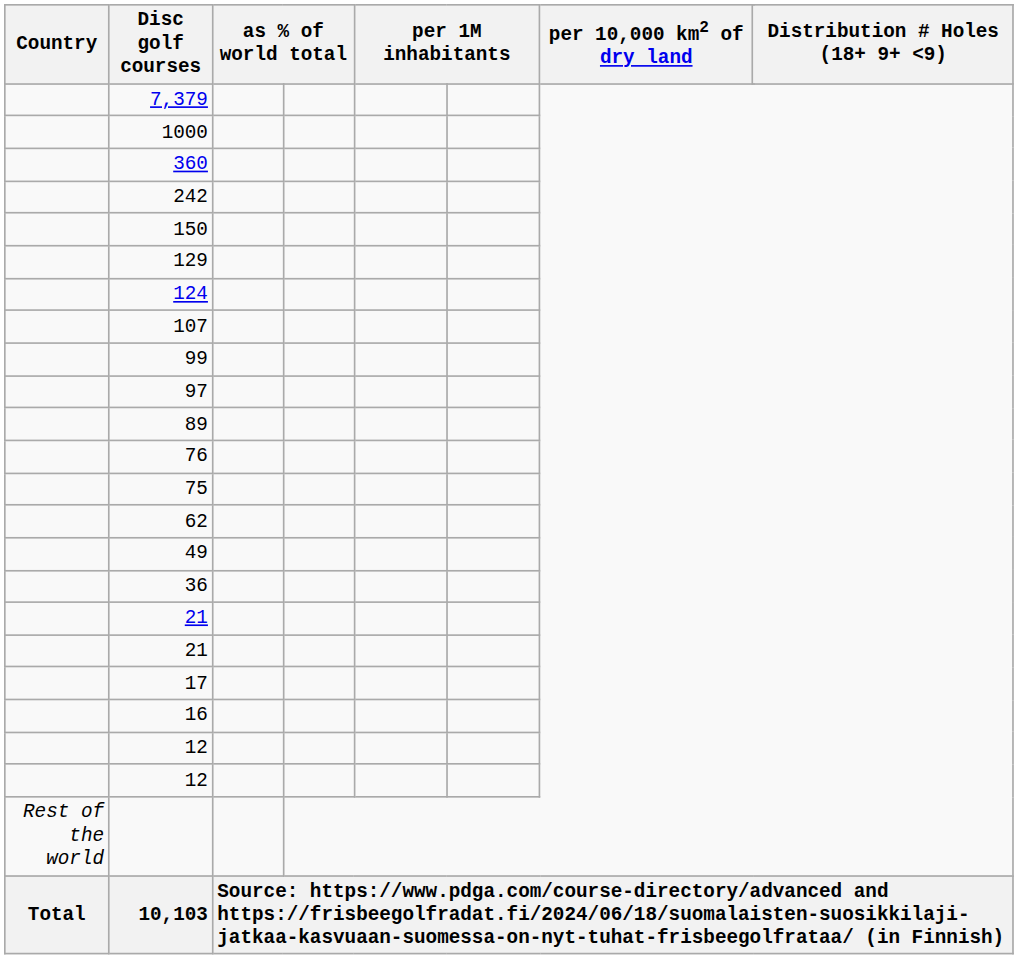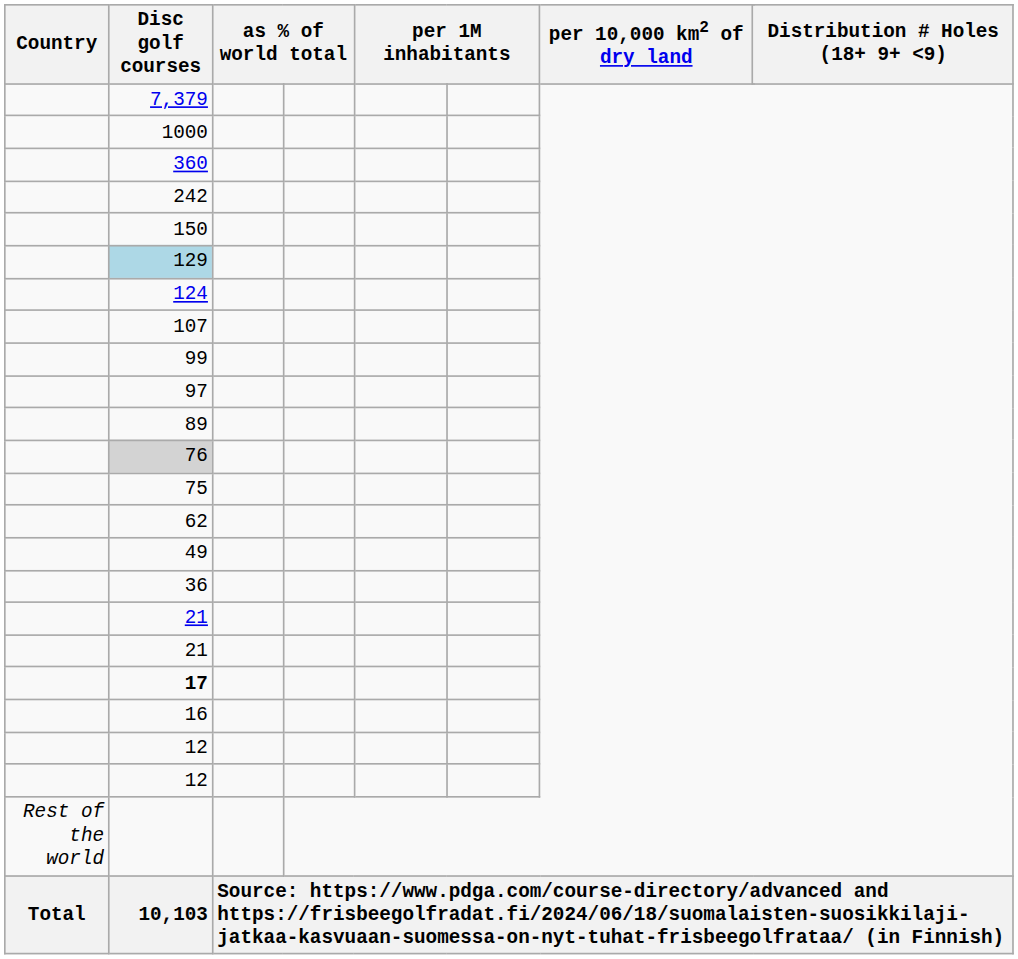129 | Disc golf courses: no background -> lightblue background
76 | Disc golf courses: no background -> lightgrey background
17 | Disc golf courses: normal -> bold
